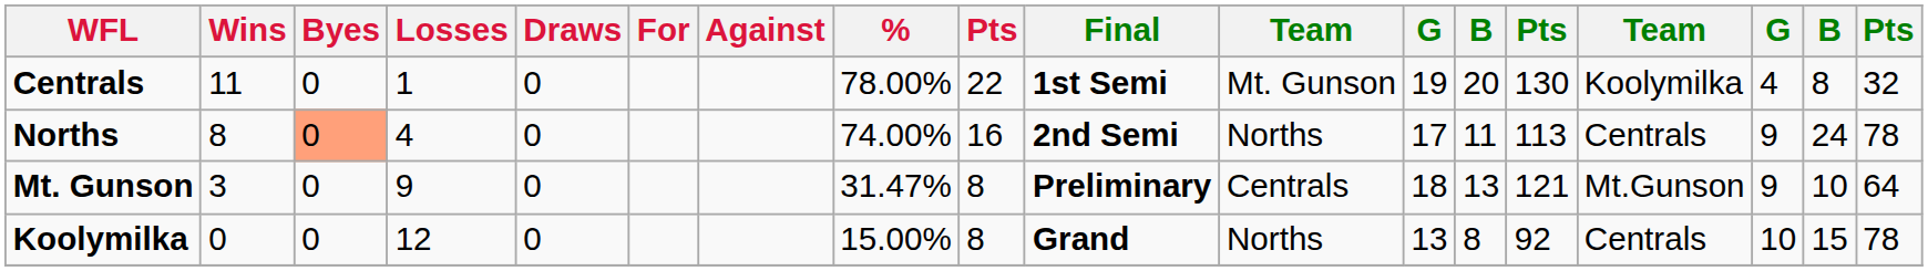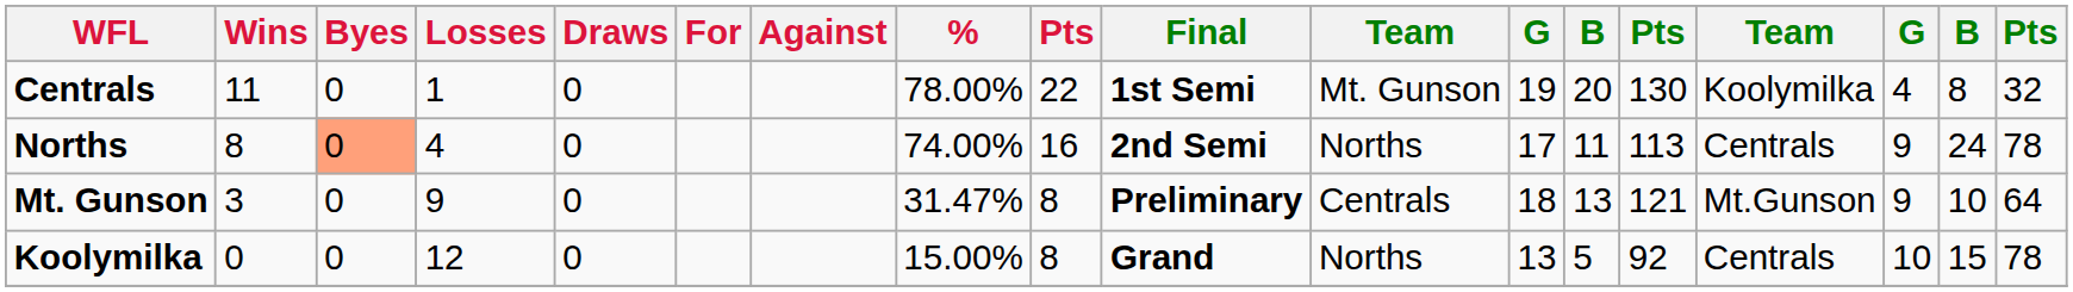row 5 | column 13: 8 -> 5
